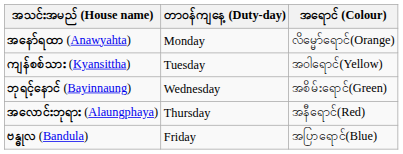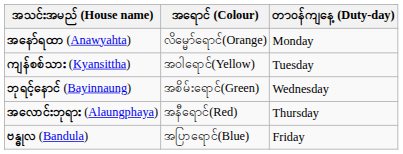columns swapped: အရောင် (Colour) <-> တာဝန်ကျနေ့ (Duty-day)
